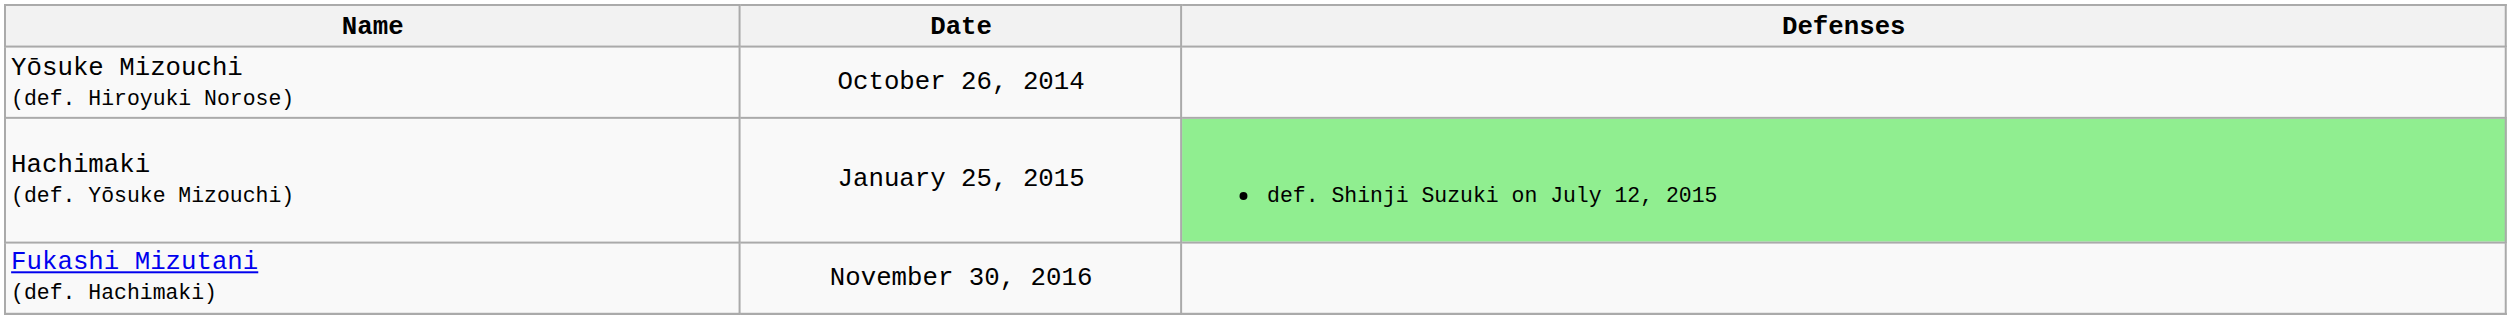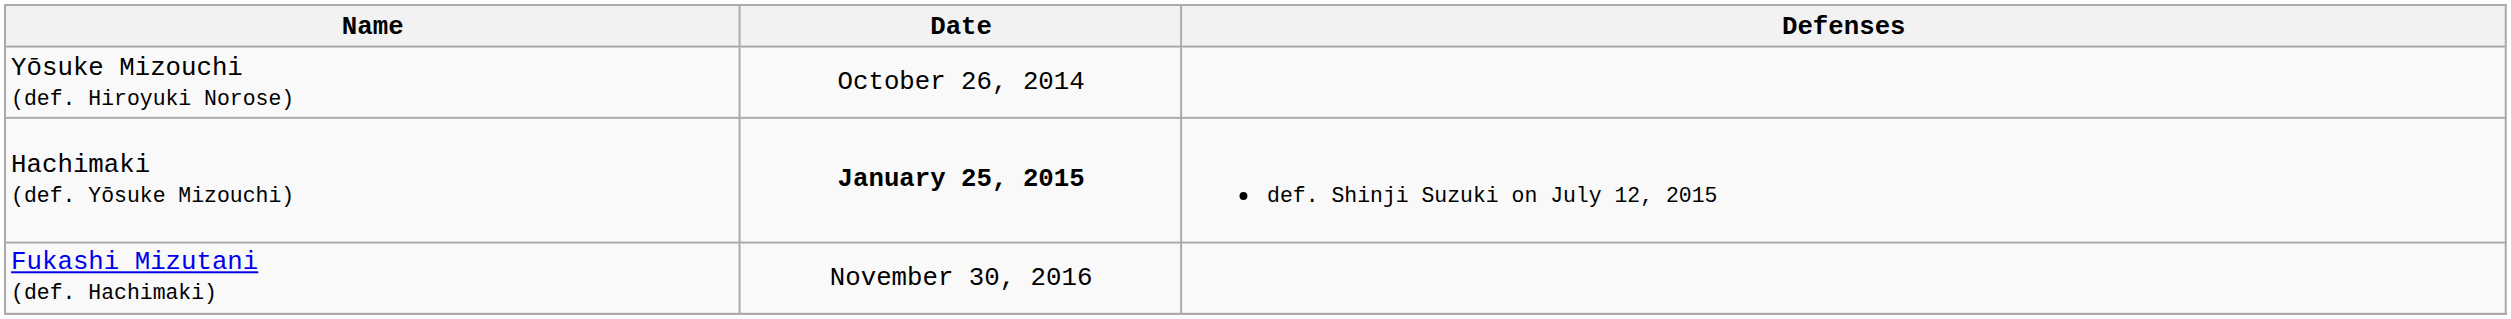Hachimaki (def. Yōsuke Mizouchi) | Date: normal -> bold
Hachimaki (def. Yōsuke Mizouchi) | Defenses: lightgreen background -> no background
